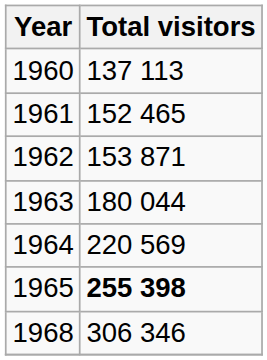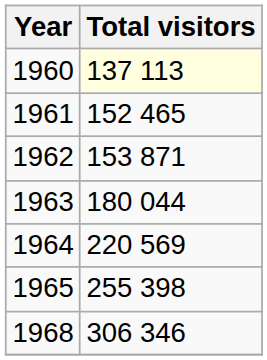1960 | Total visitors: no background -> lightyellow background
1965 | Total visitors: bold -> normal
